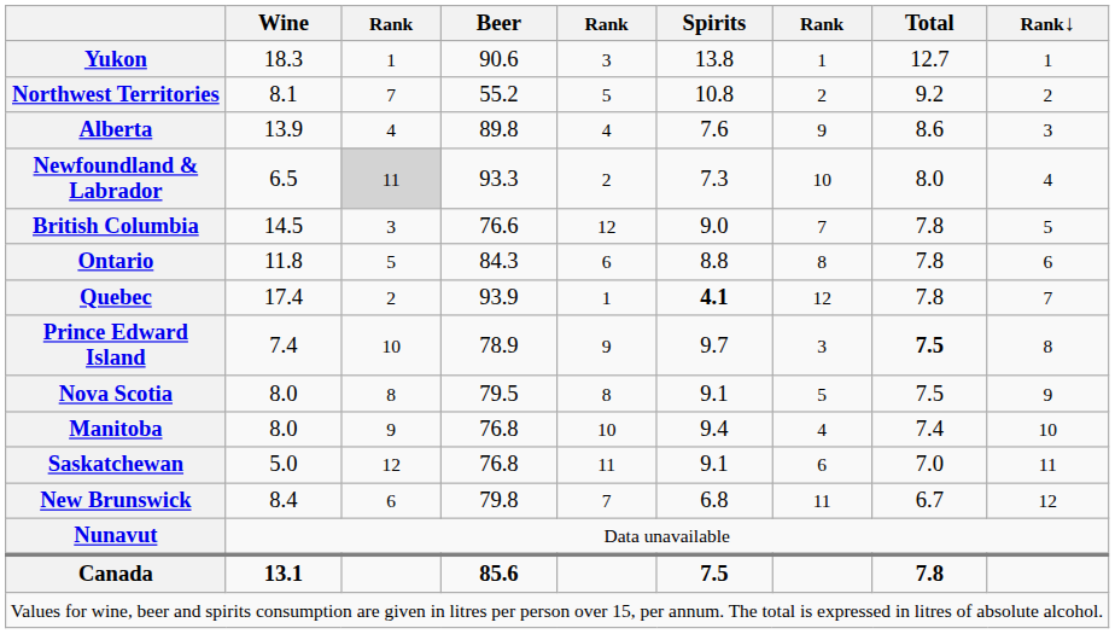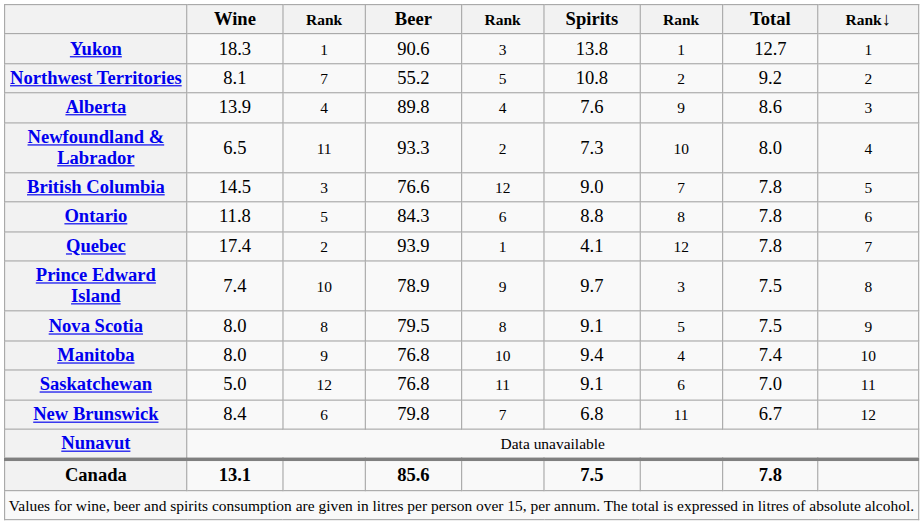Newfoundland & Labrador | column 3: lightgrey background -> no background
Quebec | Spirits: bold -> normal
Prince Edward Island | Total: bold -> normal
